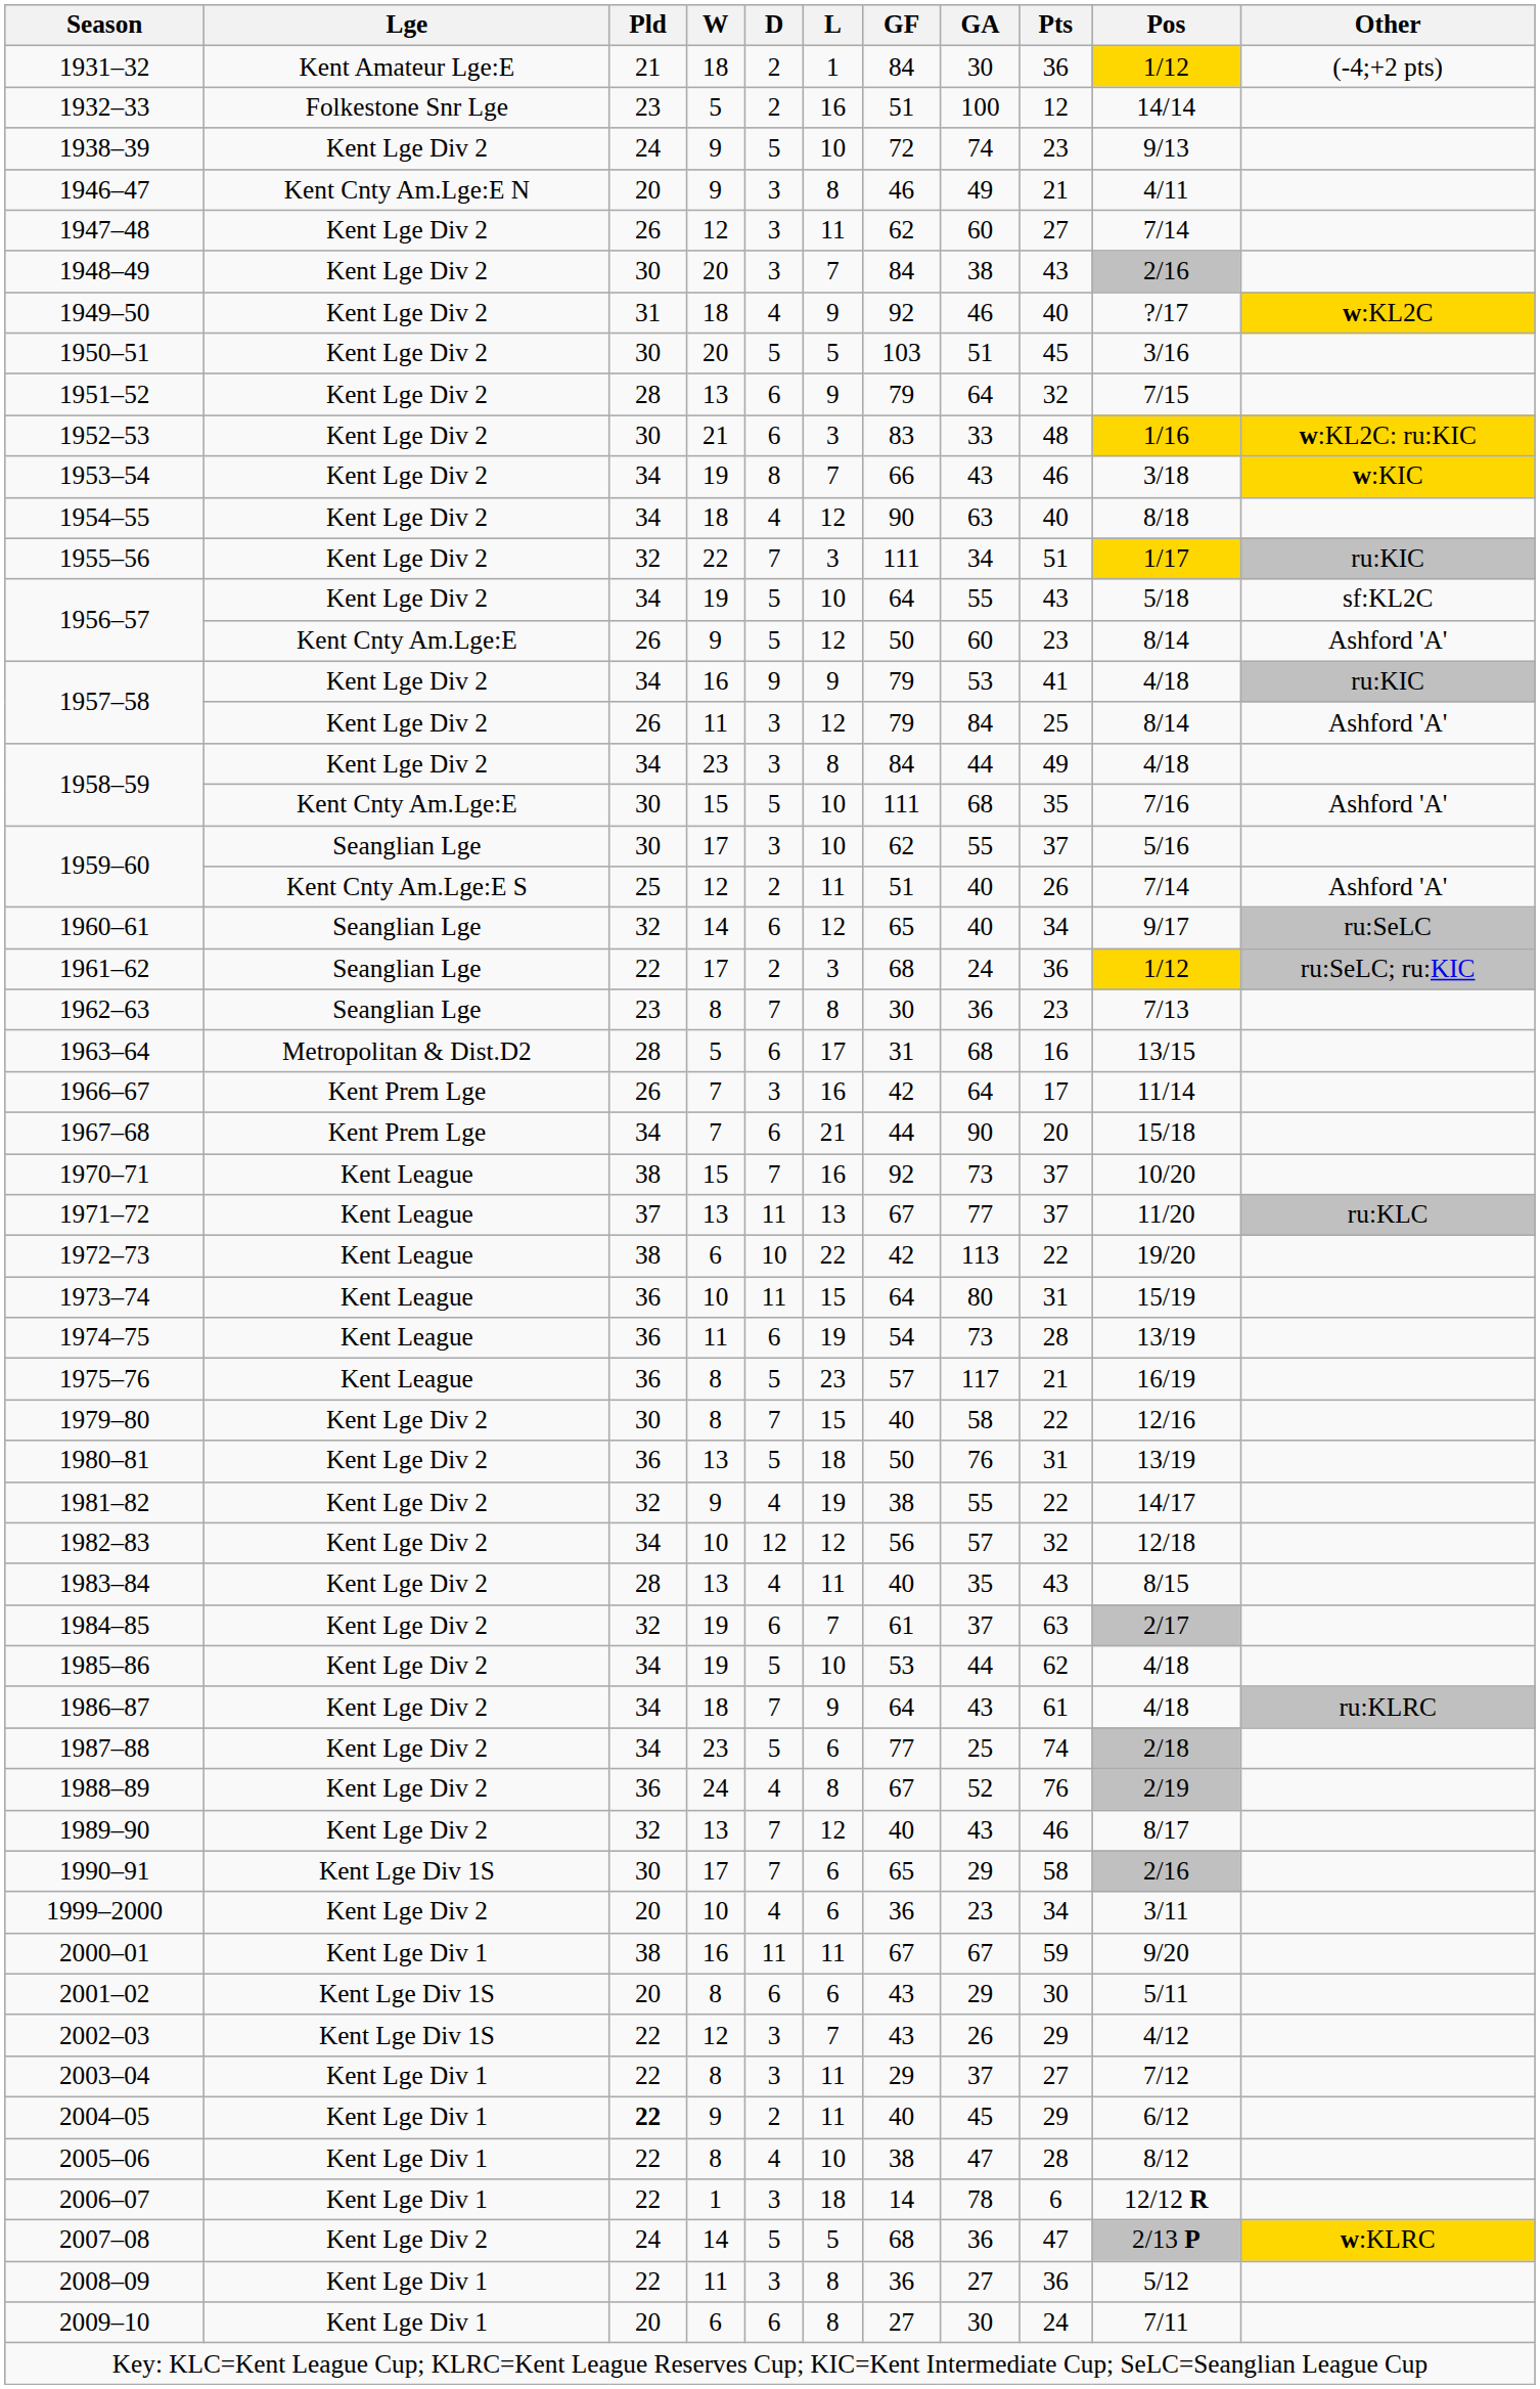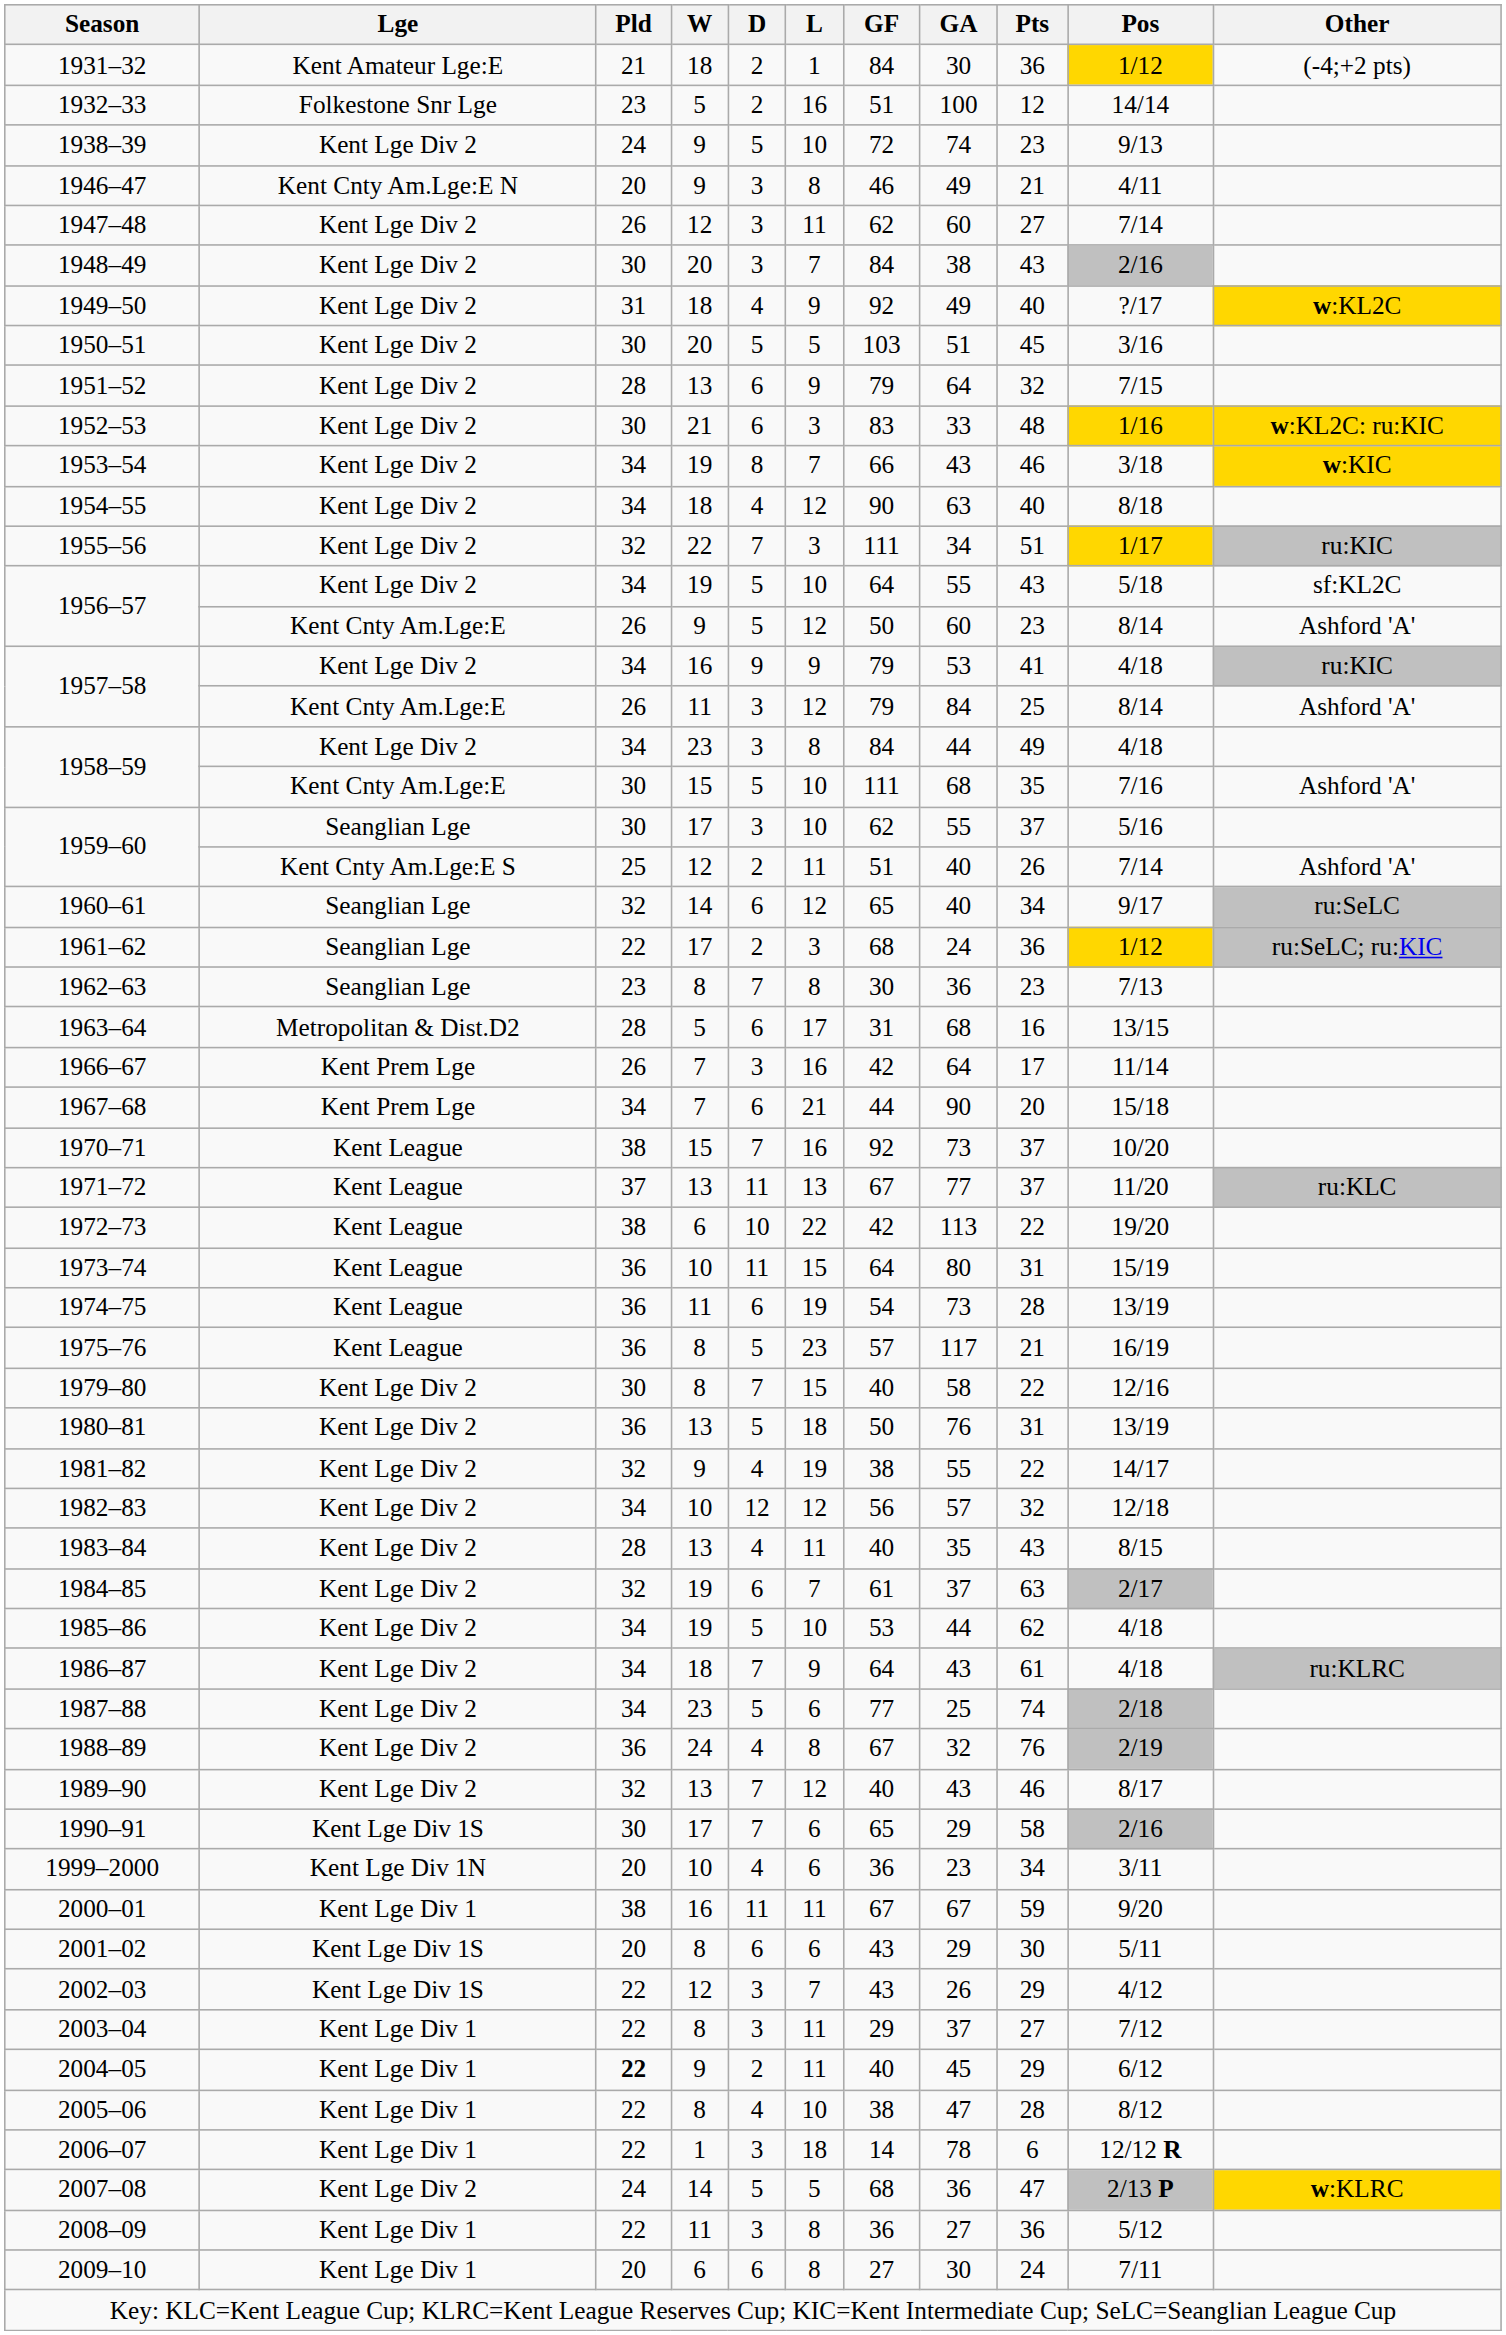1949–50 | GA: 46 -> 49
1957–58 / 11 | Lge: Kent Lge Div 2 -> Kent Cnty Am.Lge:E
1988–89 | GA: 52 -> 32
1999–2000 | Lge: Kent Lge Div 2 -> Kent Lge Div 1N
